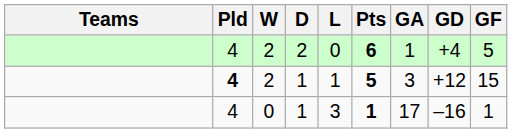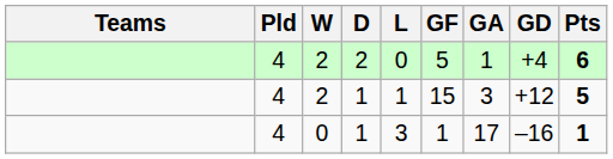columns swapped: GF <-> Pts
row 3 | Pld: bold -> normal
